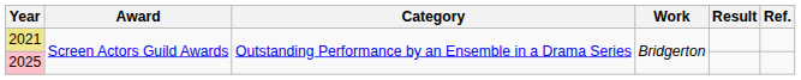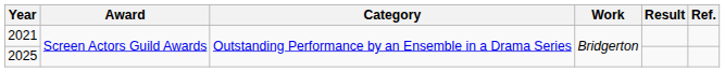2021 | Year: khaki background -> no background
2025 | Year: pink background -> no background
